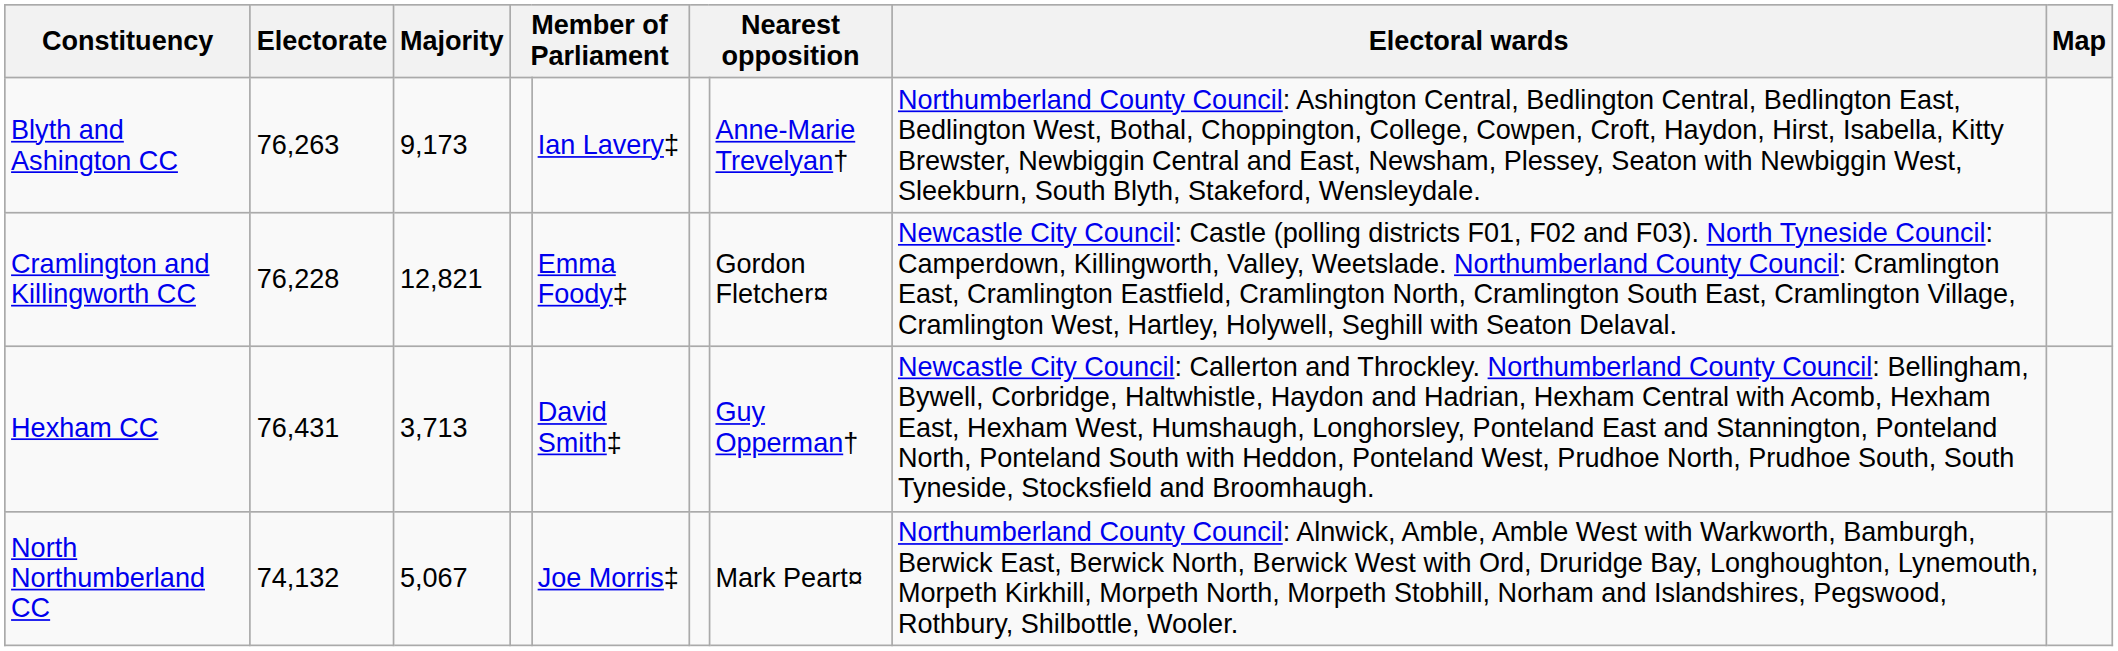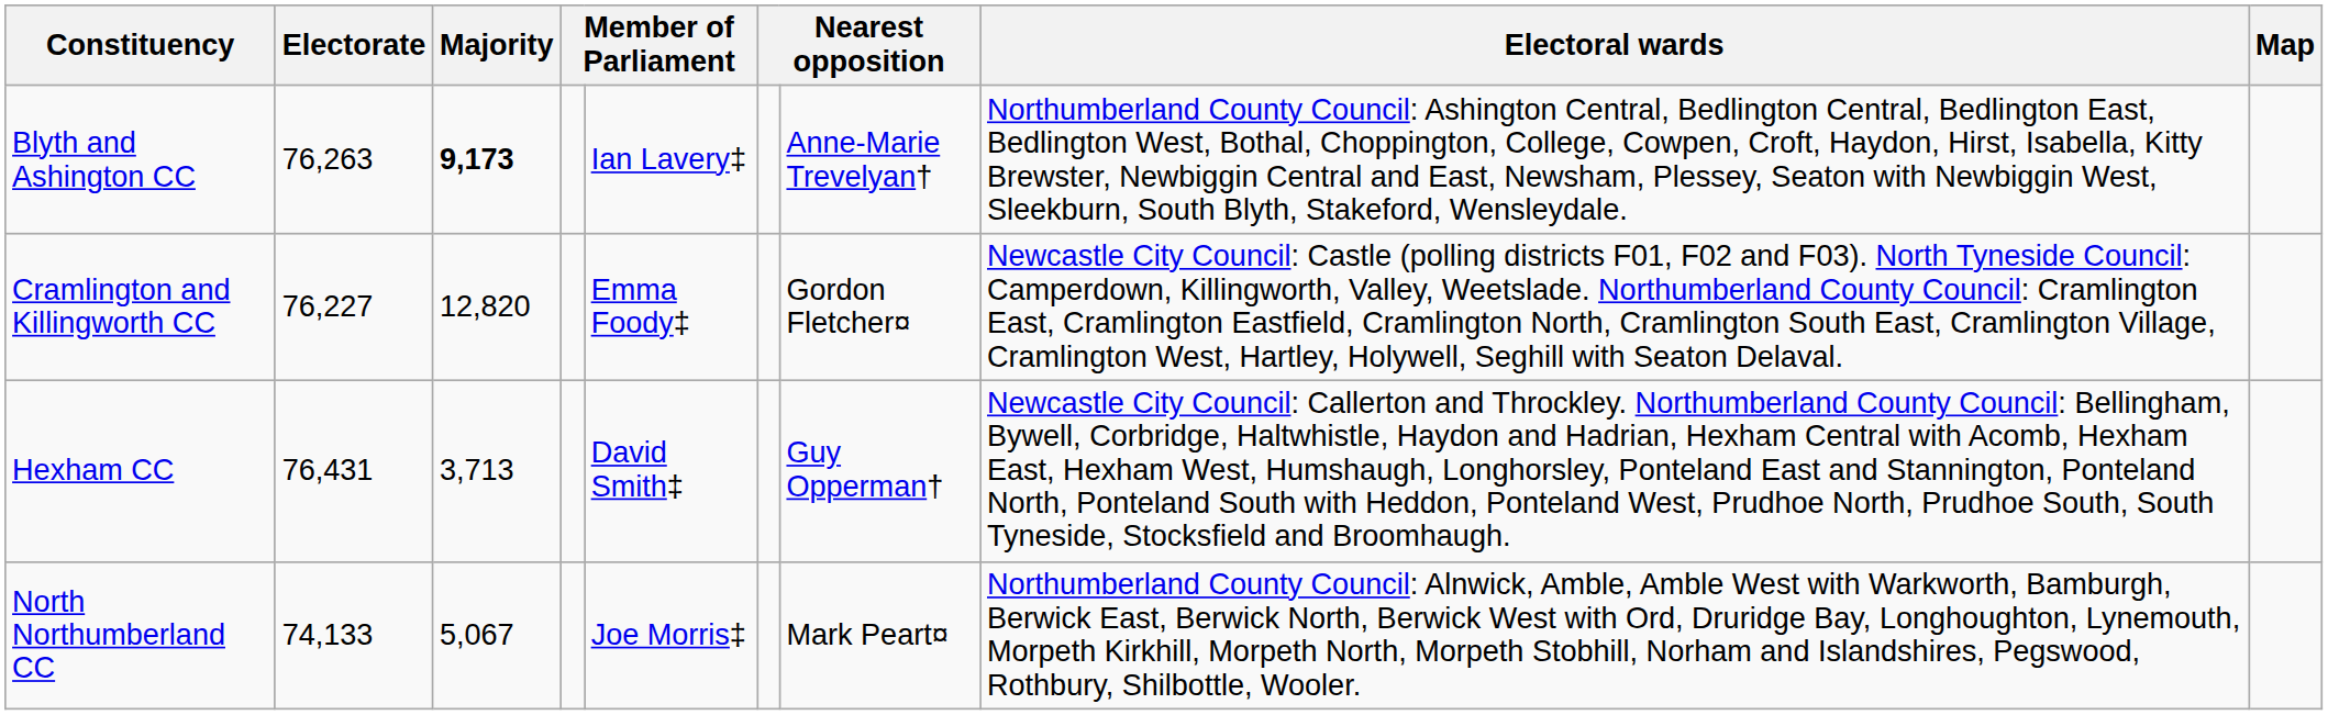Blyth and Ashington CC | Majority: normal -> bold
Cramlington and Killingworth CC | Electorate: 76,228 -> 76,227
Cramlington and Killingworth CC | Majority: 12,821 -> 12,820
North Northumberland CC | Electorate: 74,132 -> 74,133
